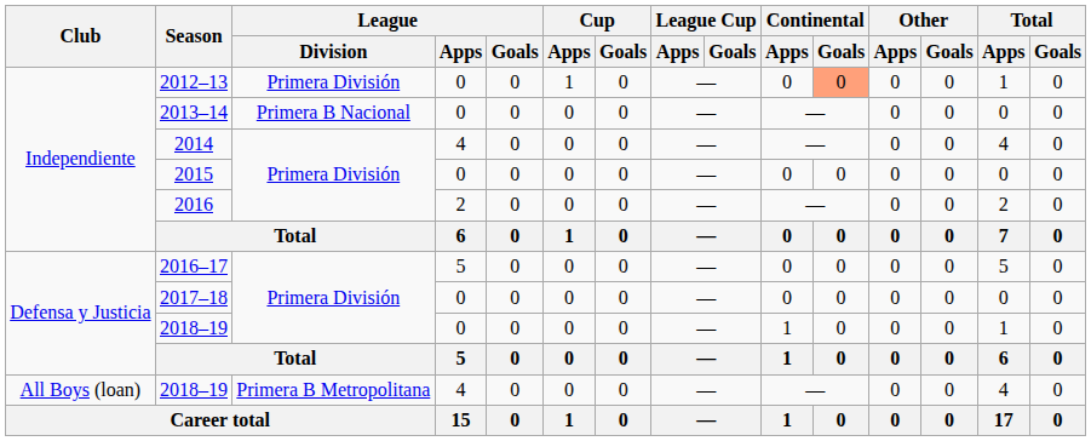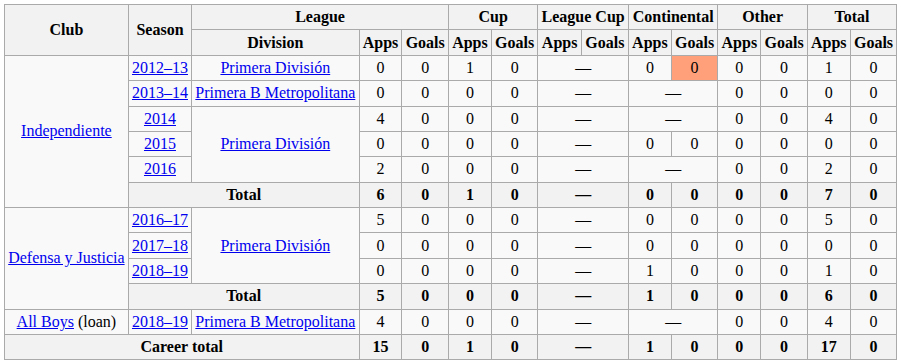2013–14 | League / Division: Primera B Nacional -> Primera B Metropolitana
